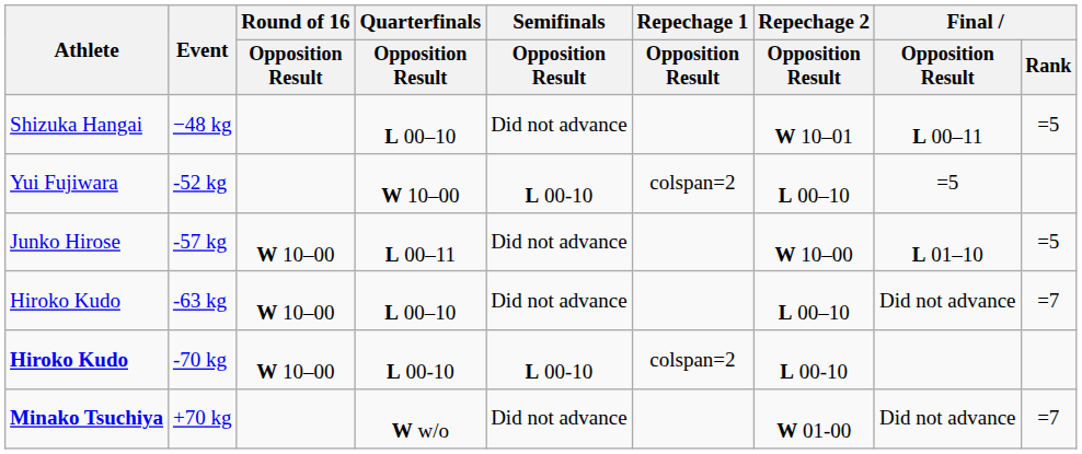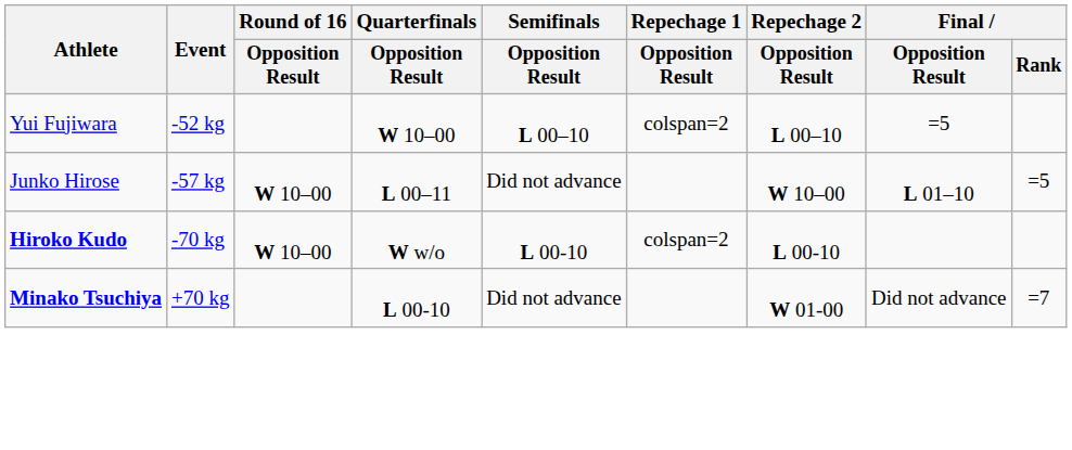- row: Shizuka Hangai | −48 kg | L 00–10 | Did not advance | W 10–01 | L 00–11 | =5
-52 kg | Semifinals / Opposition Result: L 00-10 -> L 00–10
- row: Hiroko Kudo | -63 kg | W 10–00 | L 00–10 | Did not advance | L 00–10 | Did not advance | =7
-70 kg | Quarterfinals / Opposition Result: L 00-10 -> W w/o
+70 kg | Quarterfinals / Opposition Result: W w/o -> L 00-10
